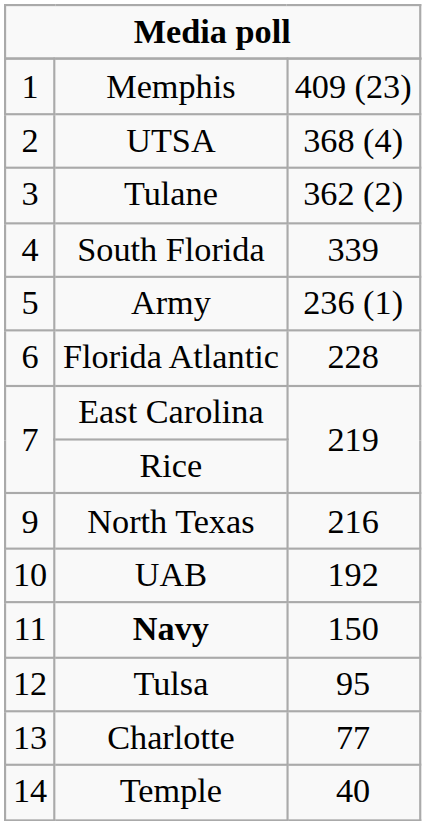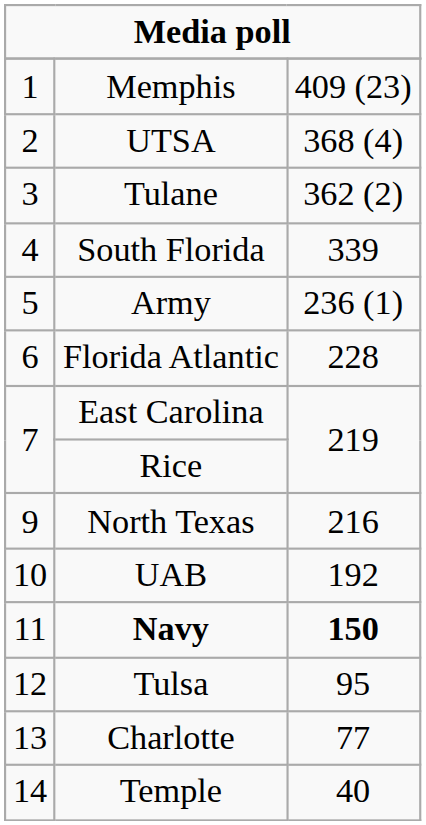Navy | column 3: normal -> bold
